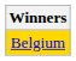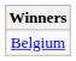row 2 | column 1: gold background -> no background
